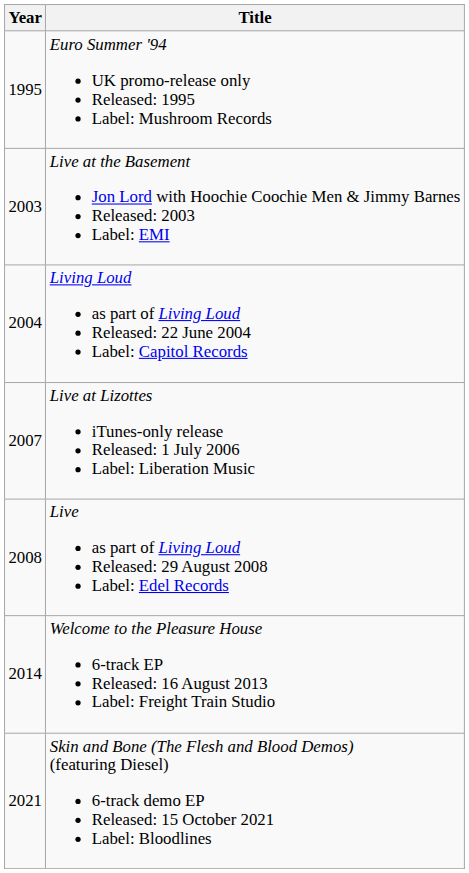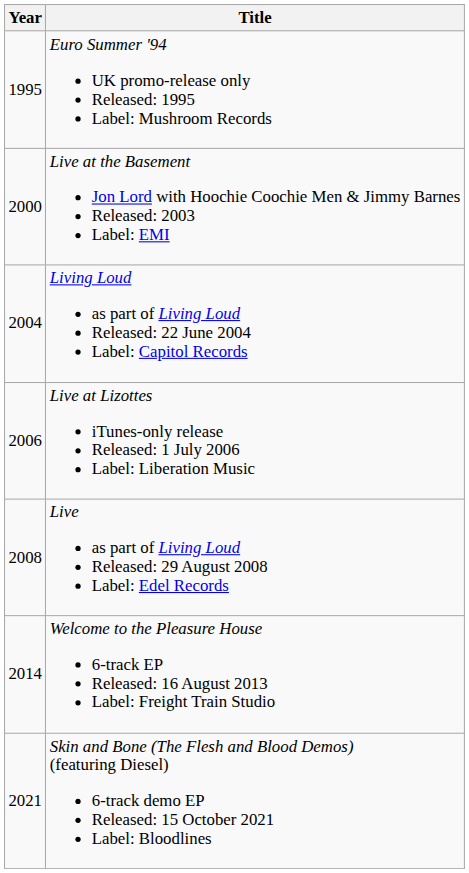row 3 | Year: 2003 -> 2000
row 5 | Year: 2007 -> 2006
